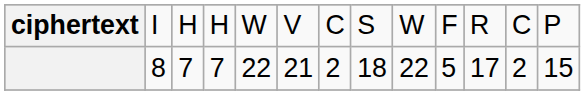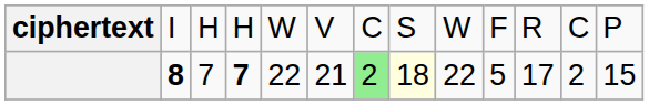row 2 | column 2: normal -> bold
row 2 | column 4: normal -> bold
row 2 | column 7: no background -> lightgreen background
row 2 | column 8: no background -> lightyellow background
